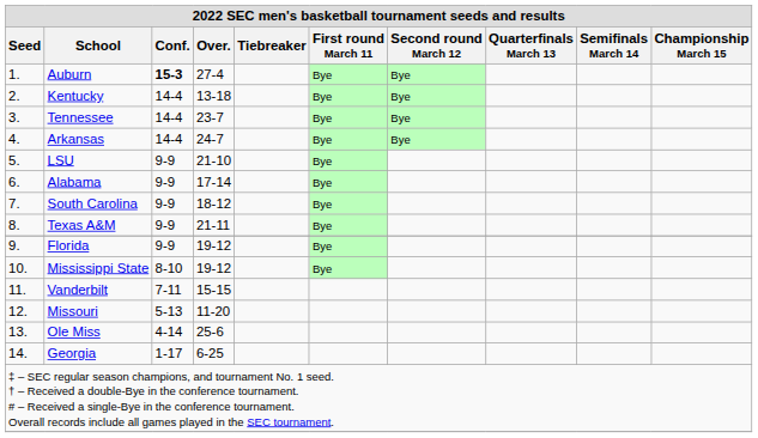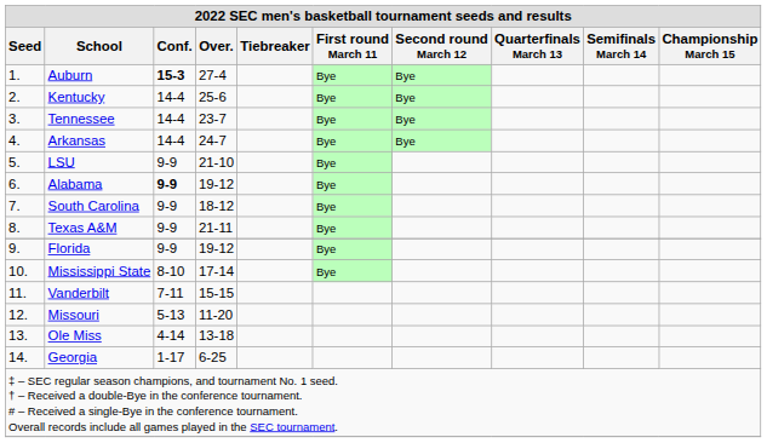Kentucky | Over.: 13-18 -> 25-6
Alabama | Conf.: normal -> bold
Alabama | Over.: 17-14 -> 19-12
Mississippi State | Over.: 19-12 -> 17-14
Ole Miss | Over.: 25-6 -> 13-18
